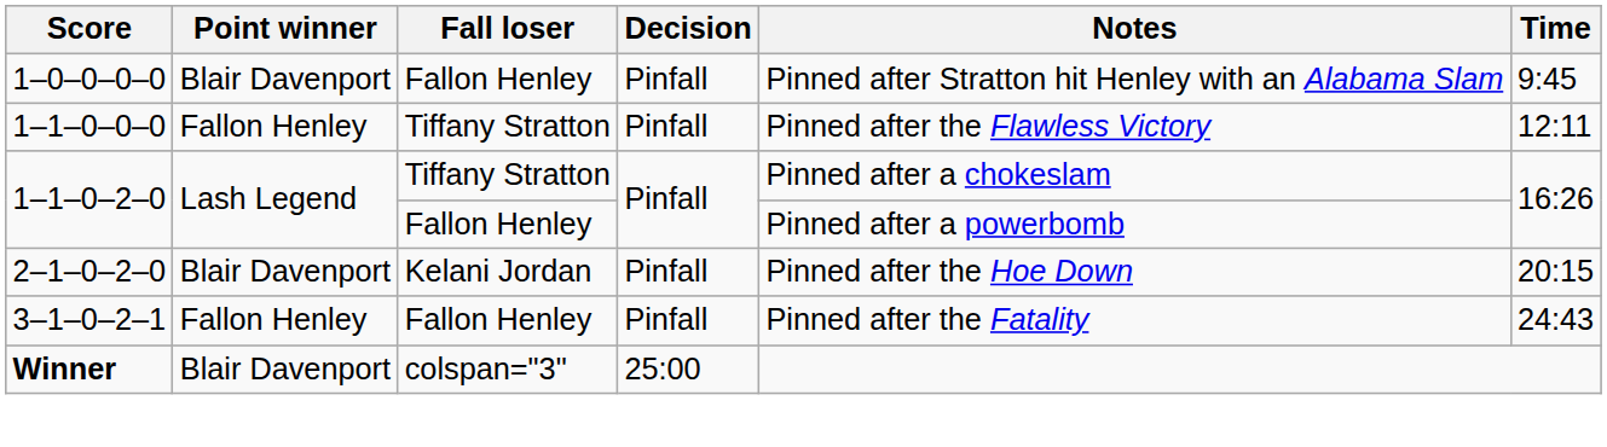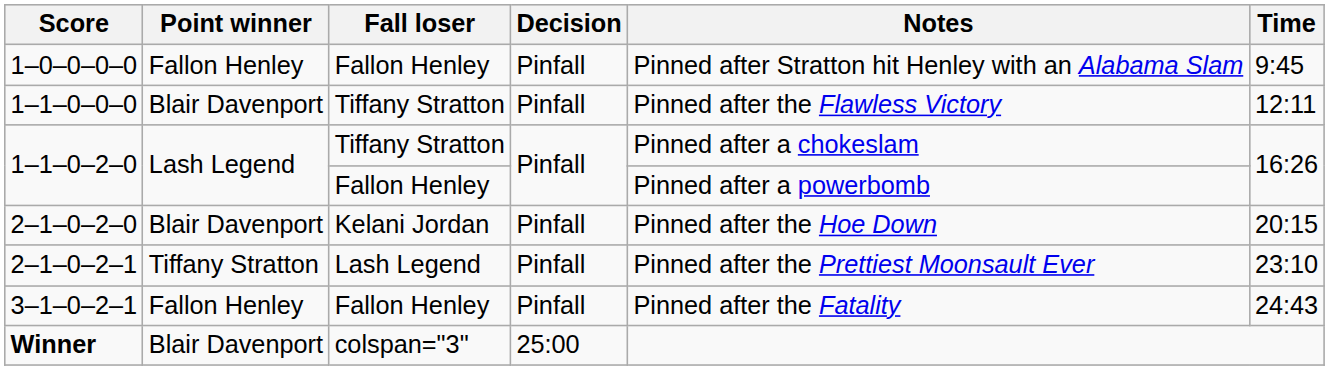1–0–0–0–0 | Point winner: Blair Davenport -> Fallon Henley
1–1–0–0–0 | Point winner: Fallon Henley -> Blair Davenport
+ row: 2–1–0–2–1 | Tiffany Stratton | Lash Legend | Pinfall | Pinned after the Prettiest Moonsault Ever | 23:10
